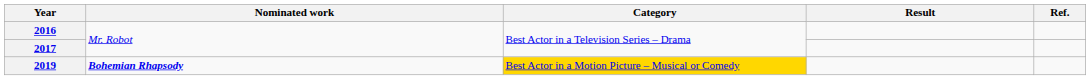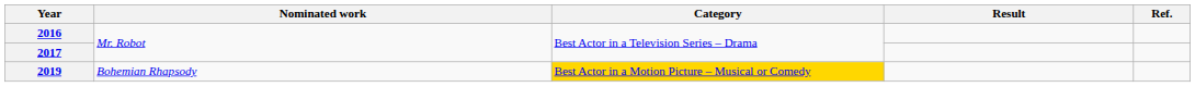2019 | Nominated work: bold -> normal
